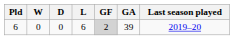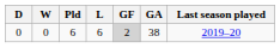columns swapped: Pld <-> D
row 2 | GA: 39 -> 38
